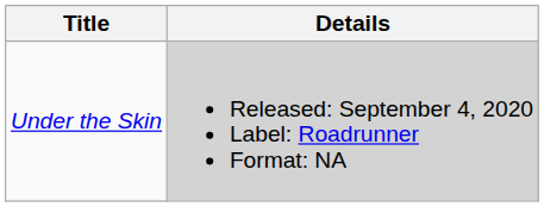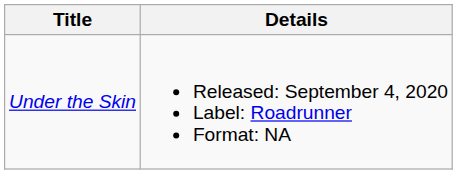Under the Skin | Details: lightgrey background -> no background
